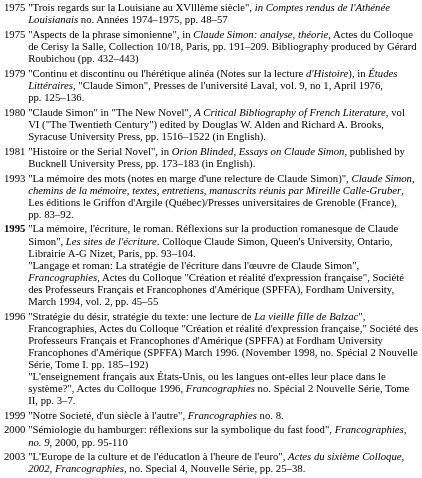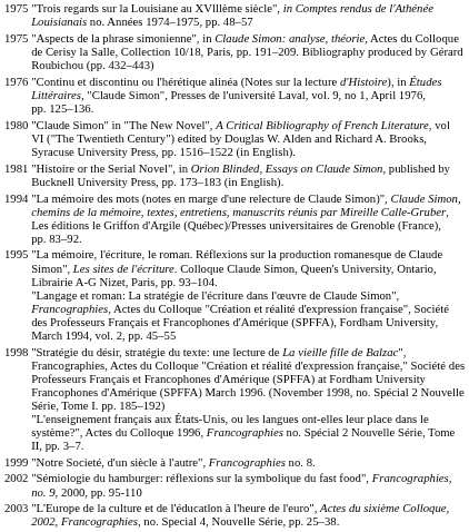row 3 | column 1: 1979 -> 1976
row 6 | column 1: 1993 -> 1994
row 7 | column 1: bold -> normal
row 8 | column 1: 1996 -> 1998
row 10 | column 1: 2000 -> 2002
